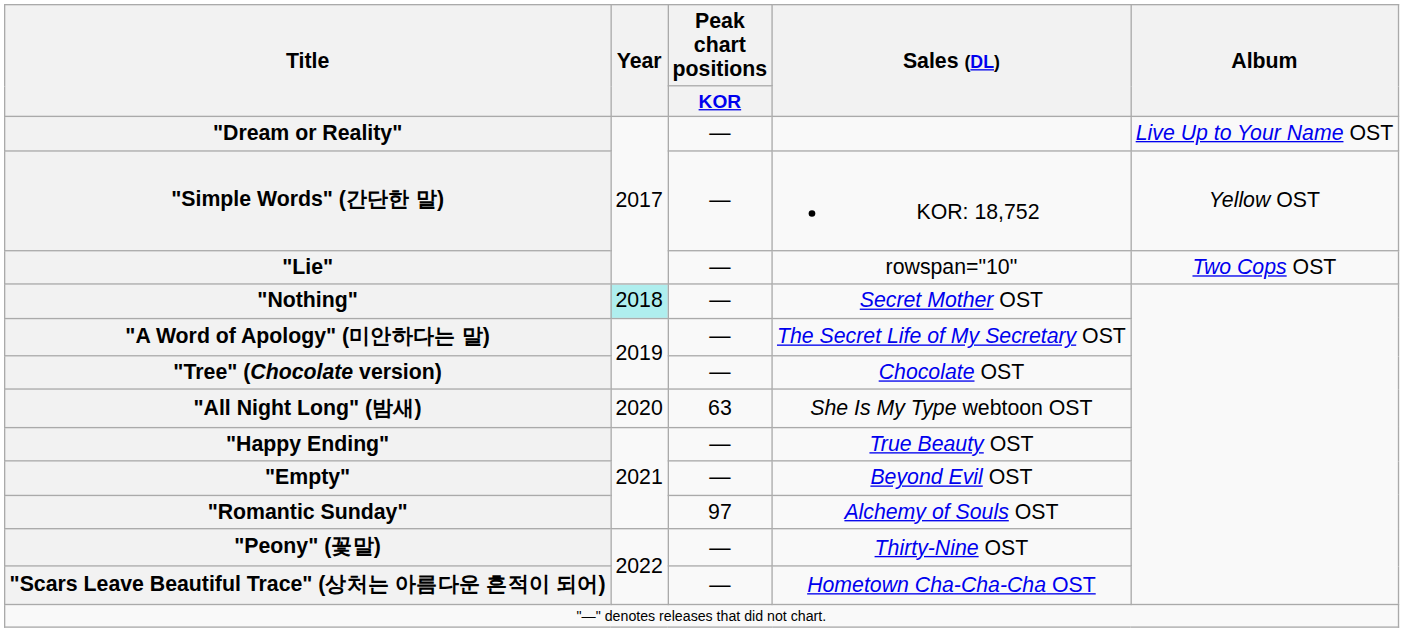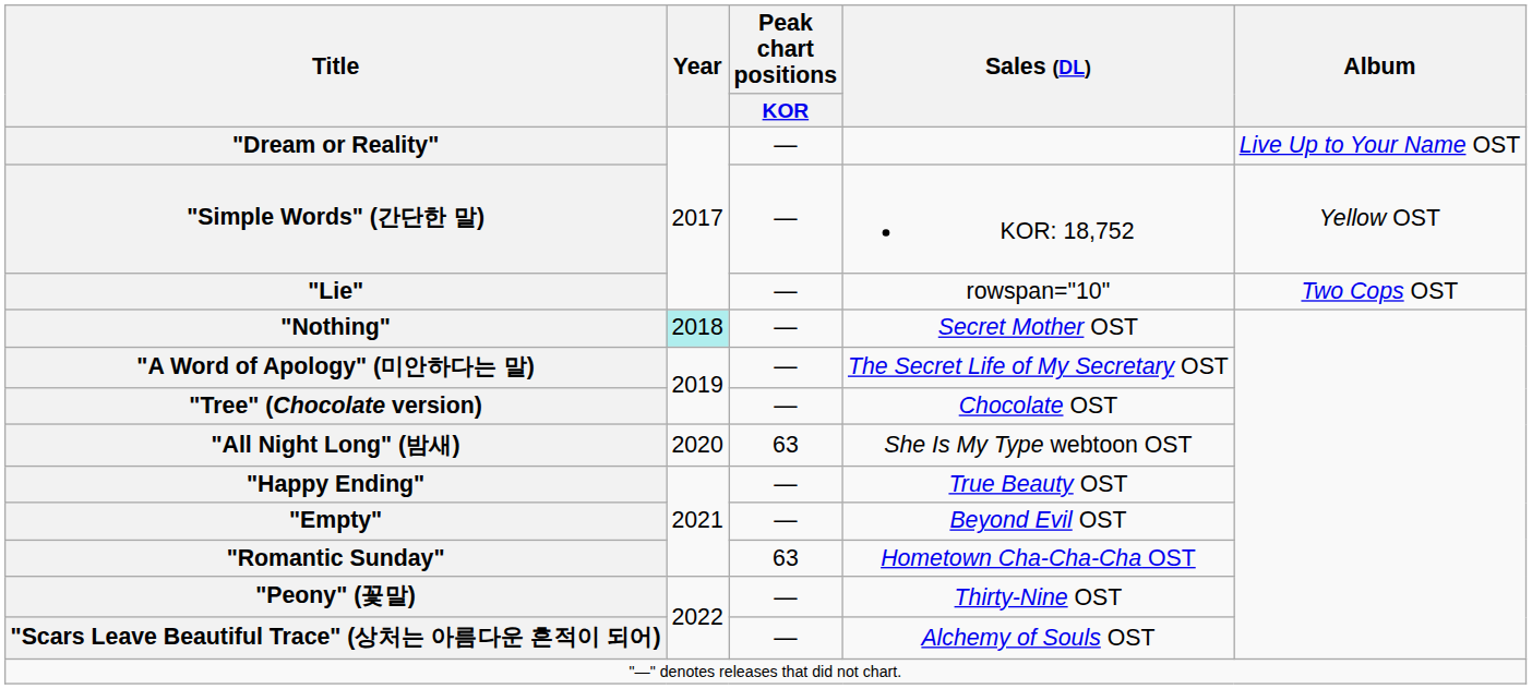"Romantic Sunday" | Peak chart positions / KOR: 97 -> 63
"Romantic Sunday" | Sales (DL): Alchemy of Souls OST -> Hometown Cha-Cha-Cha OST
"Scars Leave Beautiful Trace" (상처는 아름다운 흔적이 되어) | Sales (DL): Hometown Cha-Cha-Cha OST -> Alchemy of Souls OST
